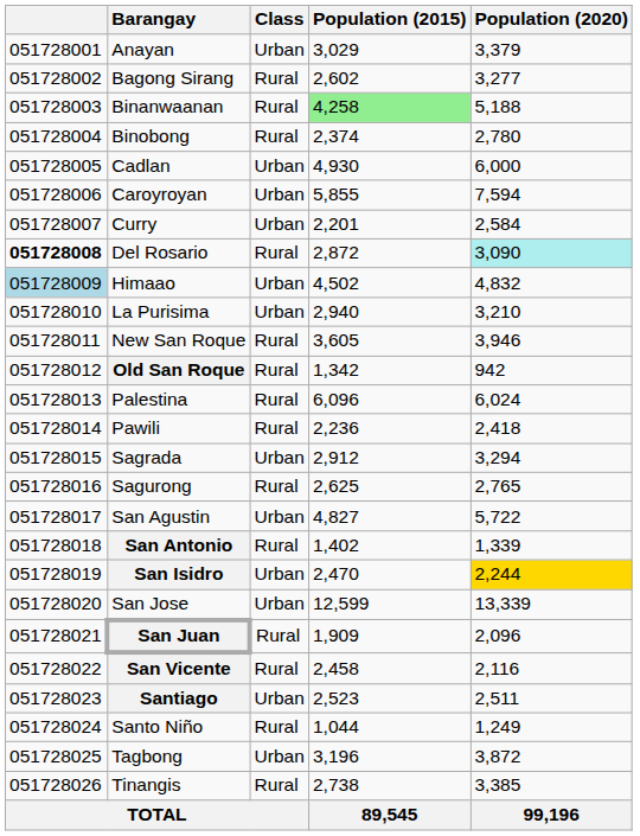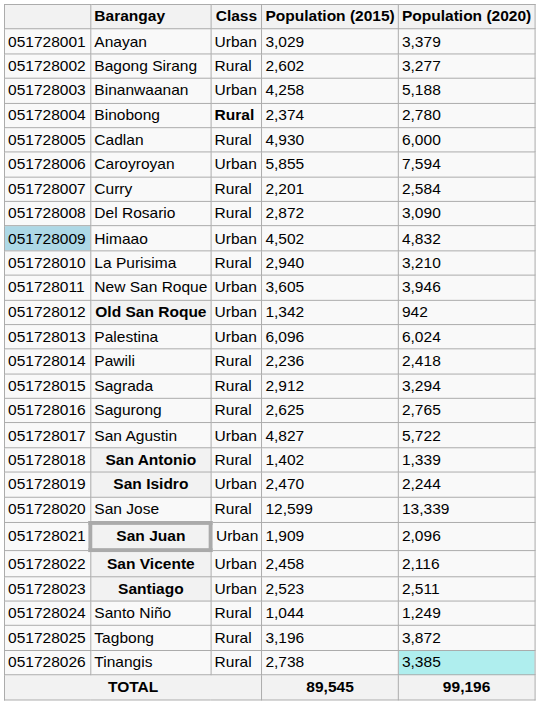Binanwaanan | Class: Rural -> Urban
Binanwaanan | Population (2015): lightgreen background -> no background
Binobong | Class: normal -> bold
Cadlan | Class: Urban -> Rural
Curry | Class: Urban -> Rural
Del Rosario | column 1: bold -> normal
Del Rosario | Population (2020): paleturquoise background -> no background
La Purisima | Class: Urban -> Rural
New San Roque | Class: Rural -> Urban
Old San Roque | Class: Rural -> Urban
Palestina | Class: Rural -> Urban
Sagrada | Class: Urban -> Rural
San Isidro | Population (2020): gold background -> no background
San Jose | Class: Urban -> Rural
San Juan | Class: Rural -> Urban
San Vicente | Class: Rural -> Urban
Tagbong | Class: Urban -> Rural
Tinangis | Population (2020): no background -> paleturquoise background
